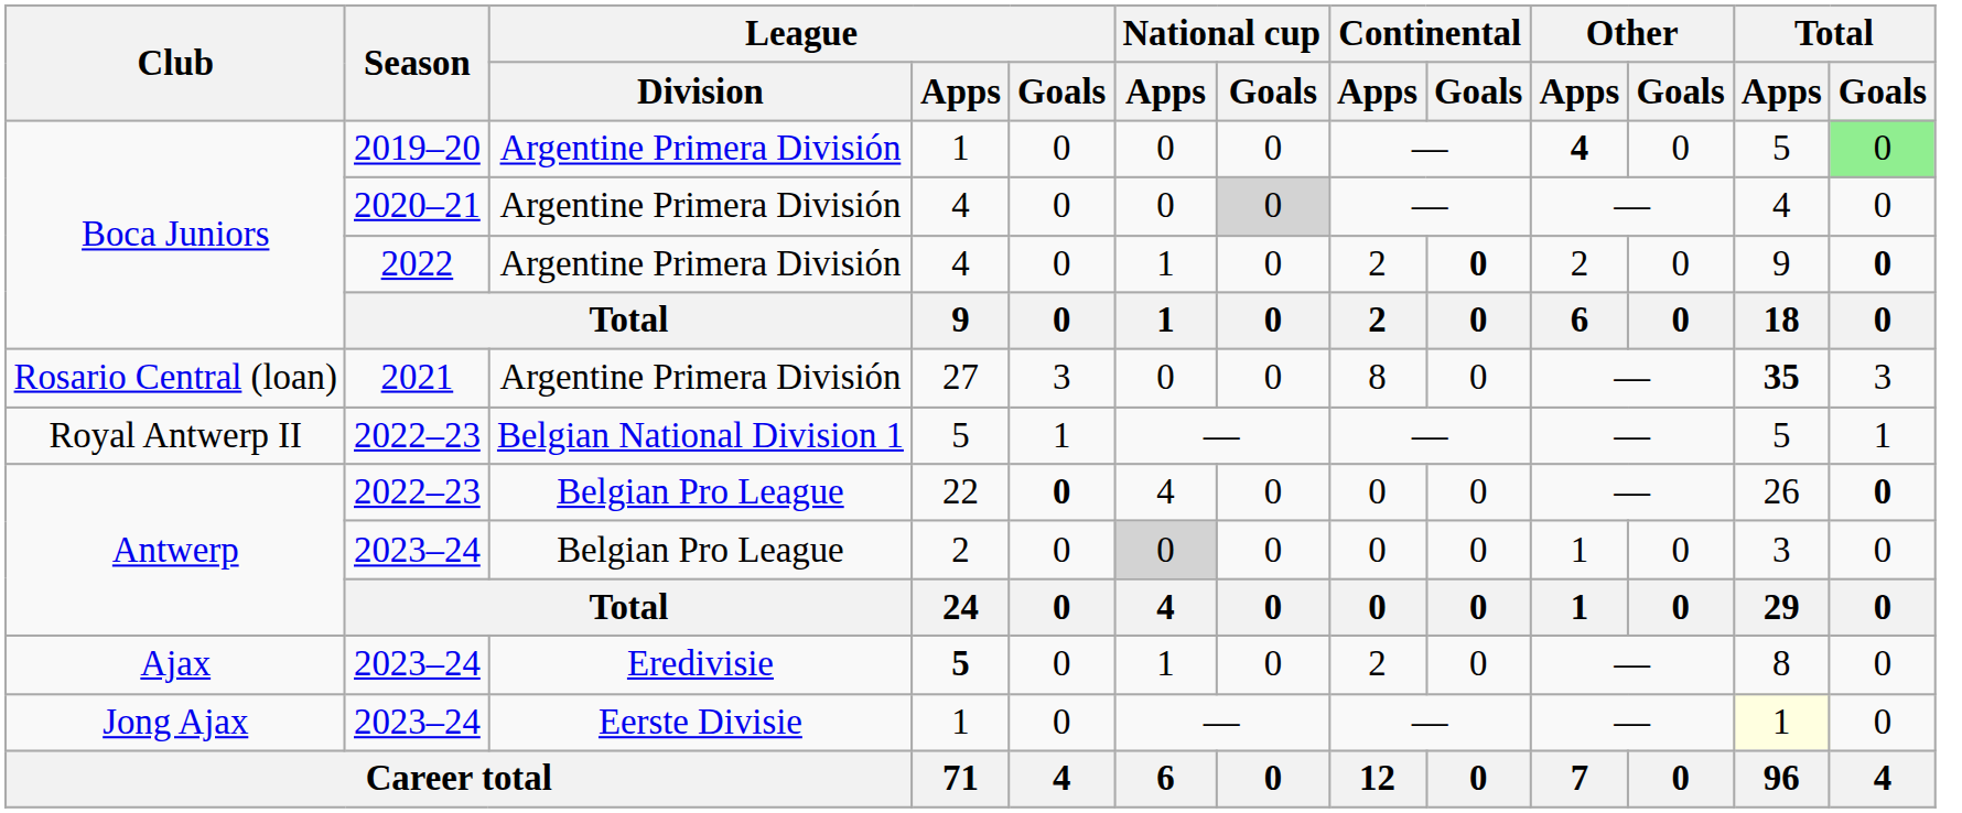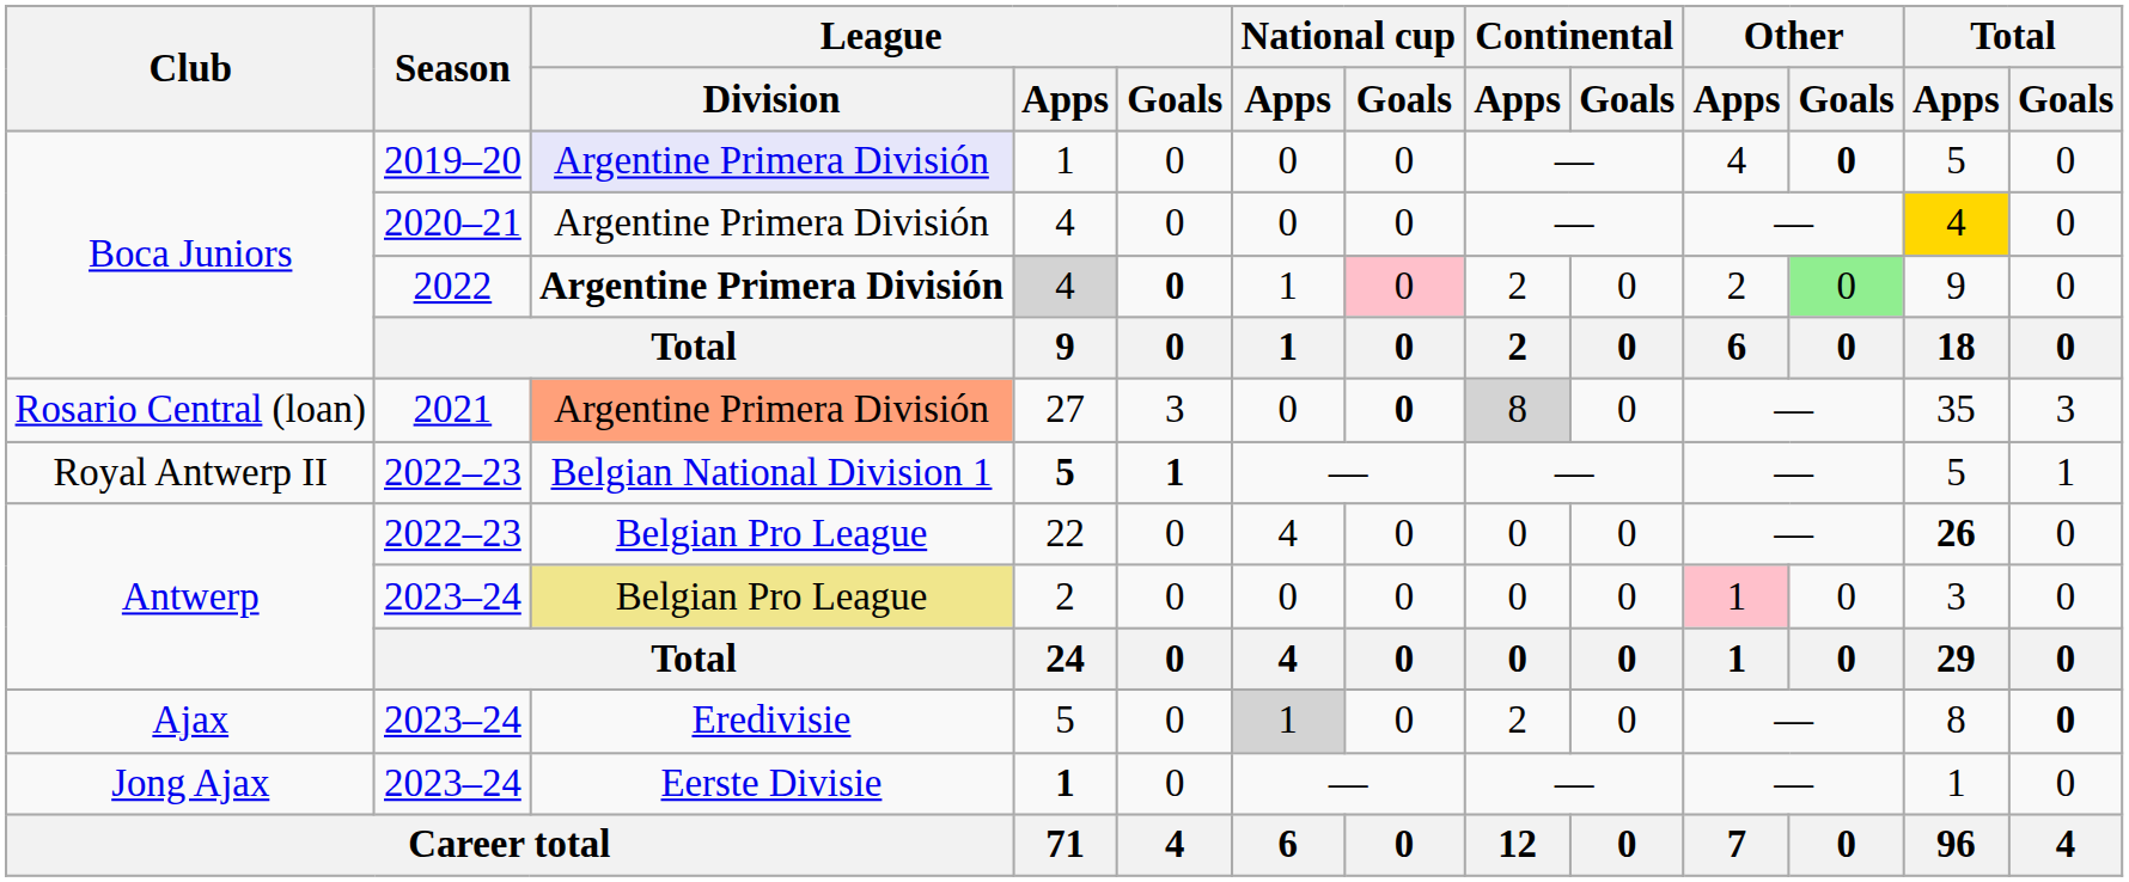Boca Juniors / 2019–20 | League / Division: no background -> lavender background
Boca Juniors / 2019–20 | Other / Apps: bold -> normal
Boca Juniors / 2019–20 | Other / Goals: normal -> bold
Boca Juniors / 2019–20 | Total / Goals: lightgreen background -> no background
Boca Juniors / 2020–21 | National cup / Goals: lightgrey background -> no background
Boca Juniors / 2020–21 | Total / Apps: no background -> gold background
Boca Juniors / 2022 | League / Division: normal -> bold
Boca Juniors / 2022 | League / Apps: no background -> lightgrey background
Boca Juniors / 2022 | League / Goals: normal -> bold
Boca Juniors / 2022 | National cup / Goals: no background -> pink background
Boca Juniors / 2022 | Continental / Goals: bold -> normal
Boca Juniors / 2022 | Other / Goals: no background -> lightgreen background
Boca Juniors / 2022 | Total / Goals: bold -> normal
Rosario Central (loan) | League / Division: no background -> lightsalmon background
Rosario Central (loan) | National cup / Goals: normal -> bold
Rosario Central (loan) | Continental / Apps: no background -> lightgrey background
Rosario Central (loan) | Total / Apps: bold -> normal
Royal Antwerp II | League / Apps: normal -> bold
Royal Antwerp II | League / Goals: normal -> bold
Antwerp / 2022–23 | League / Goals: bold -> normal
Antwerp / 2022–23 | Total / Apps: normal -> bold
Antwerp / 2022–23 | Total / Goals: bold -> normal
Antwerp / 2023–24 | League / Division: no background -> khaki background
Antwerp / 2023–24 | National cup / Apps: lightgrey background -> no background
Antwerp / 2023–24 | Other / Apps: no background -> pink background
Ajax | League / Apps: bold -> normal
Ajax | National cup / Apps: no background -> lightgrey background
Ajax | Total / Goals: normal -> bold
Jong Ajax | League / Apps: normal -> bold
Jong Ajax | Total / Apps: lightyellow background -> no background
